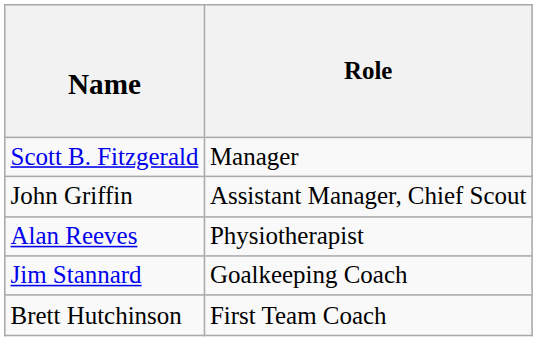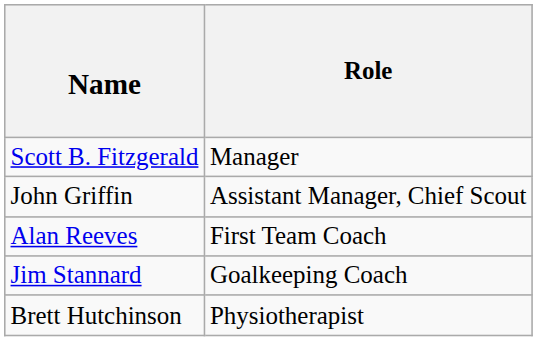Alan Reeves | Role: Physiotherapist -> First Team Coach
Brett Hutchinson | Role: First Team Coach -> Physiotherapist
